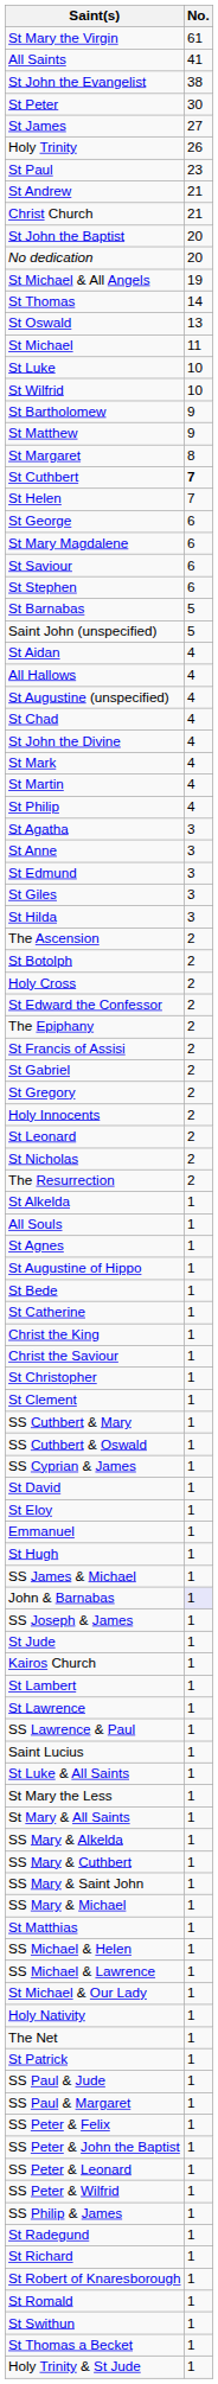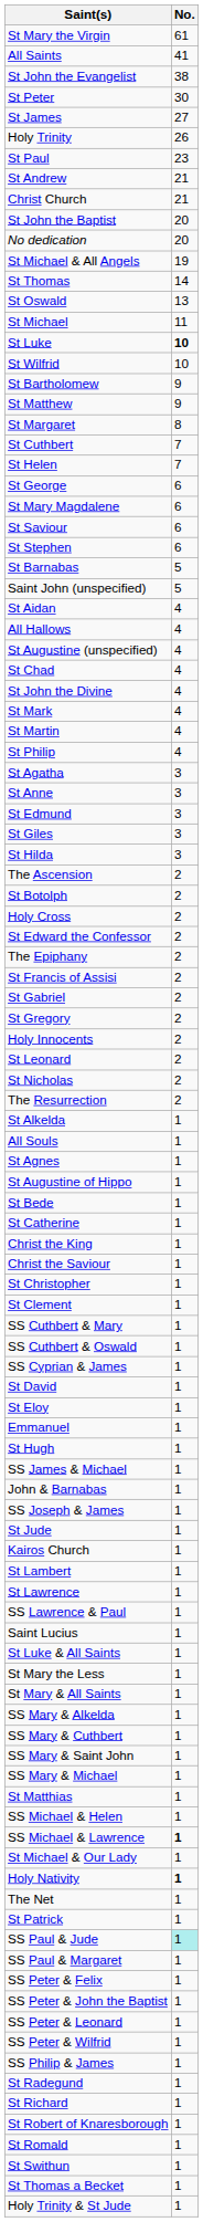St Luke | No.: normal -> bold
St Cuthbert | No.: bold -> normal
John & Barnabas | No.: lavender background -> no background
SS Michael & Lawrence | No.: normal -> bold
Holy Nativity | No.: normal -> bold
SS Paul & Jude | No.: no background -> paleturquoise background
